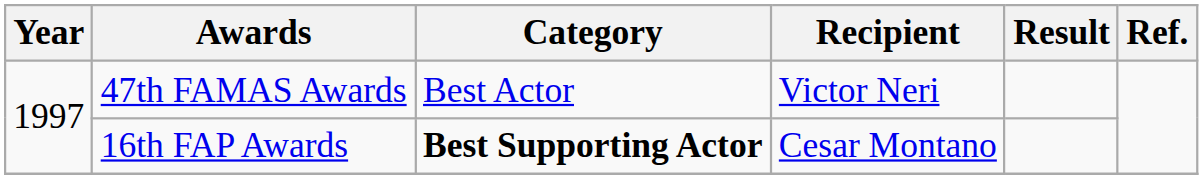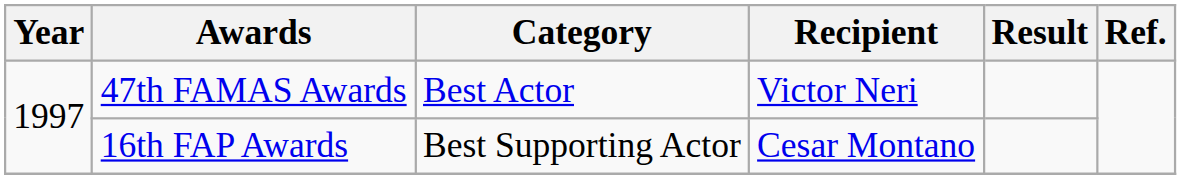16th FAP Awards | Category: bold -> normal
